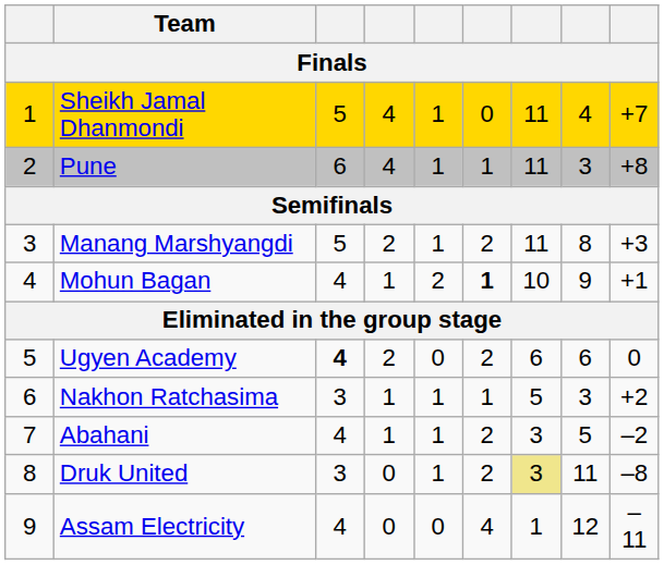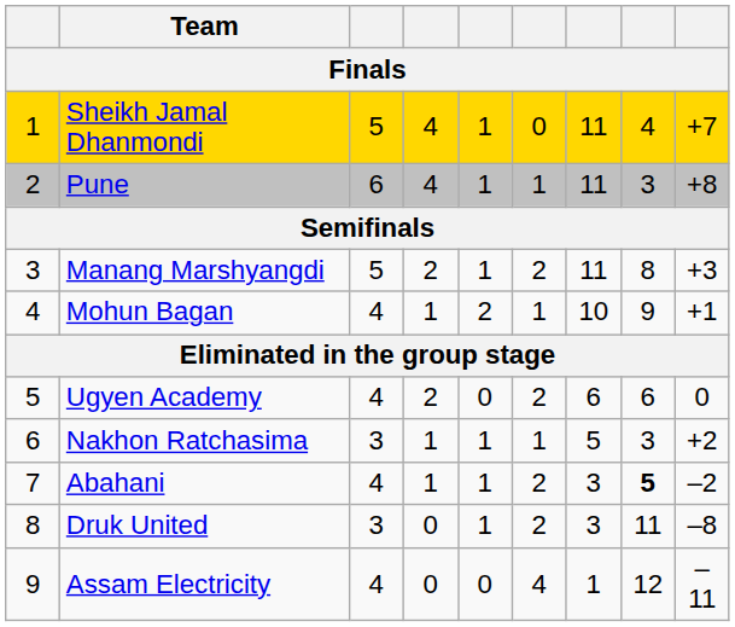Mohun Bagan | column 6: bold -> normal
Ugyen Academy | column 3: bold -> normal
Abahani | column 8: normal -> bold
Druk United | column 7: khaki background -> no background
